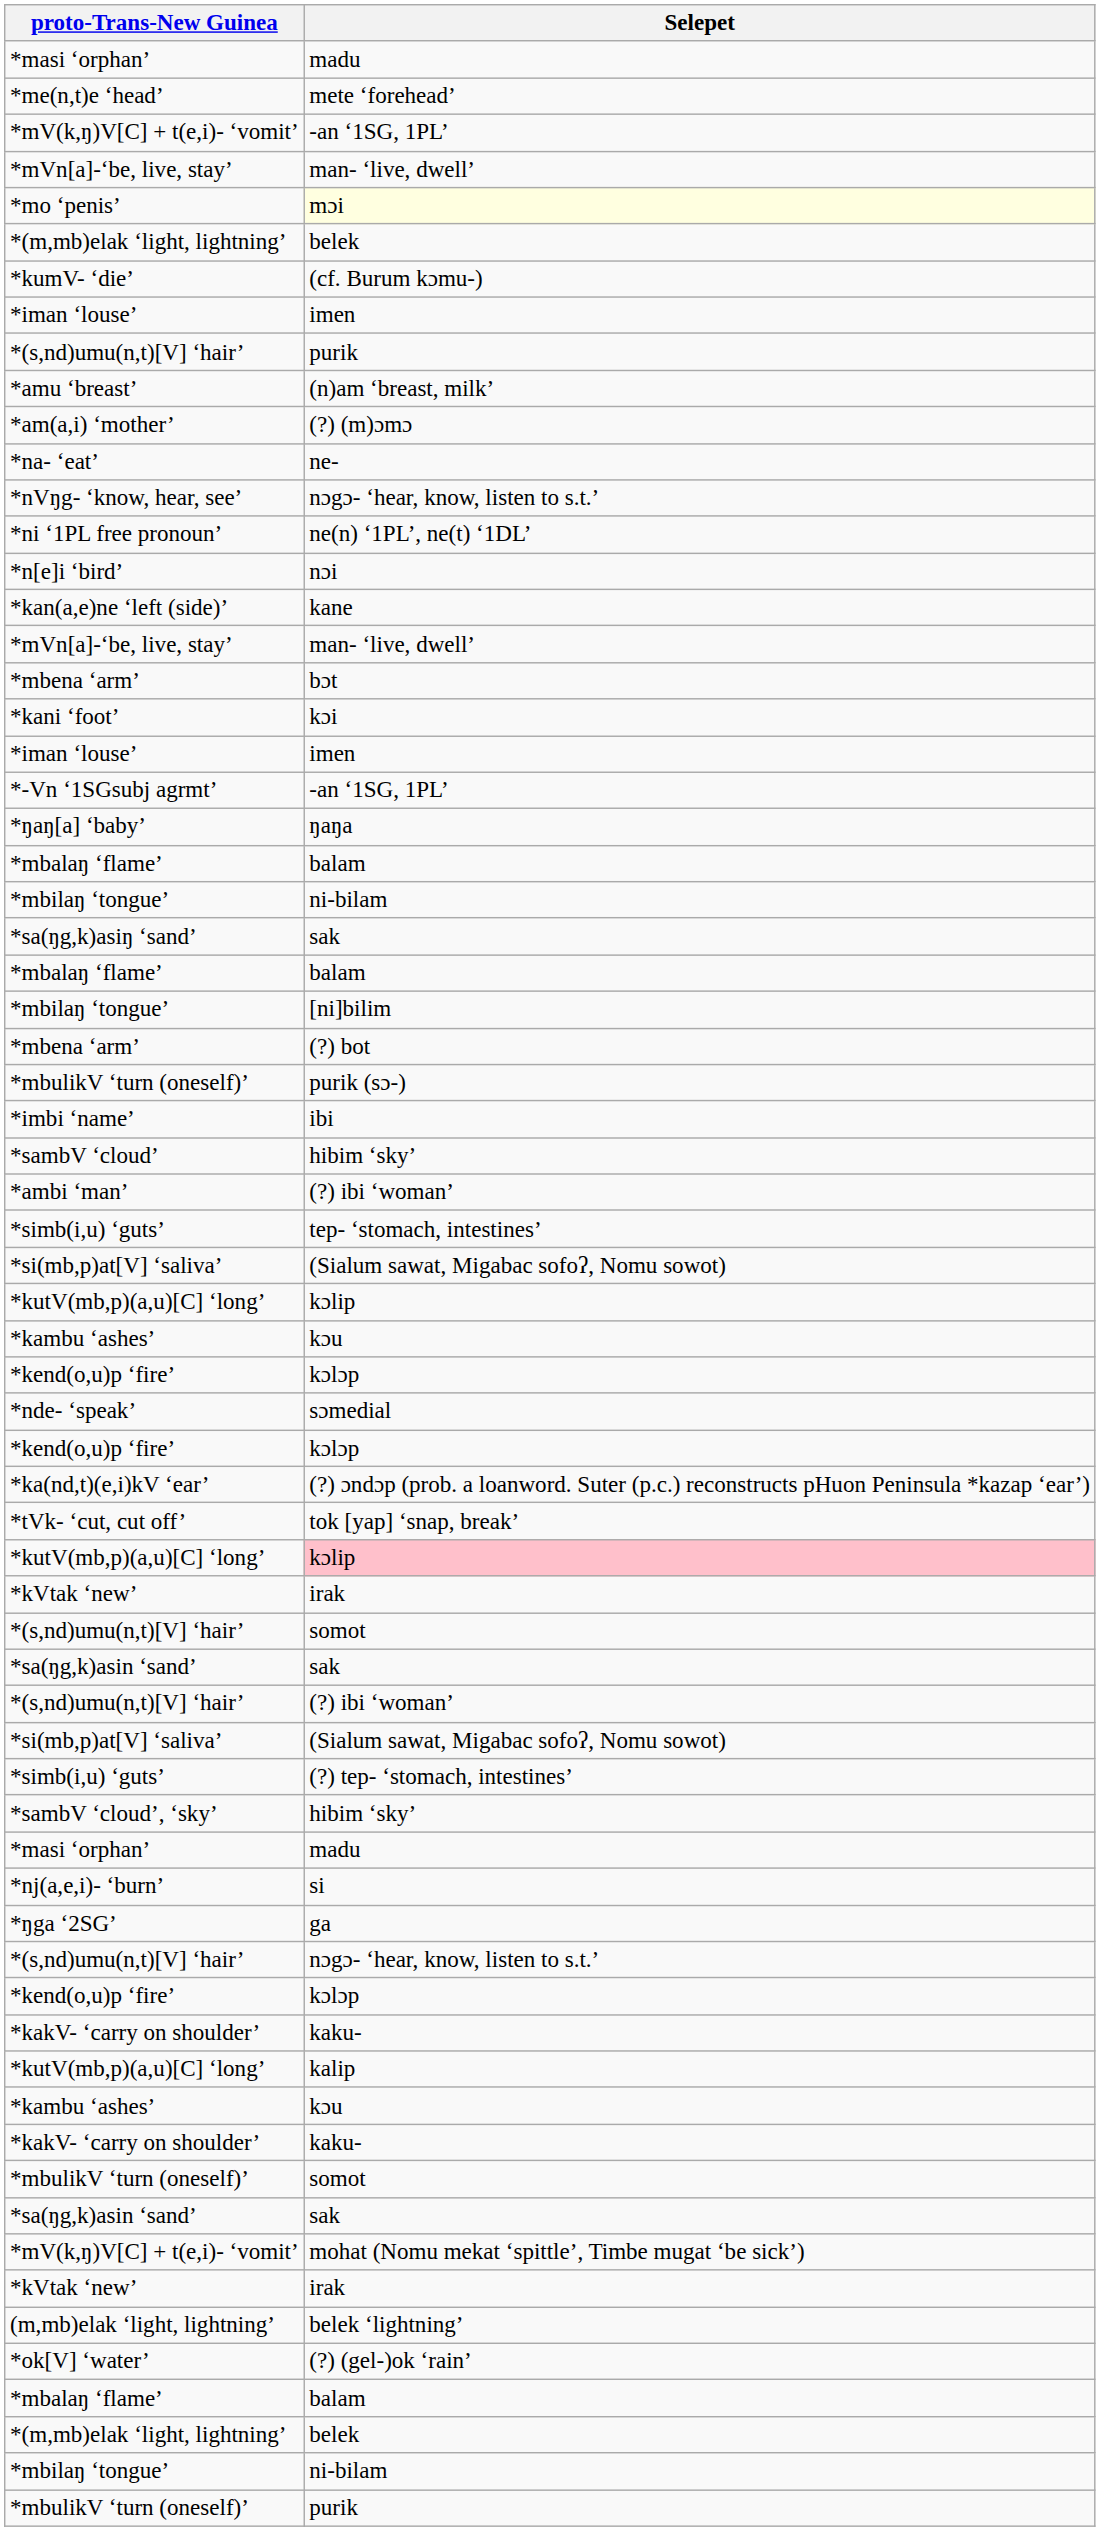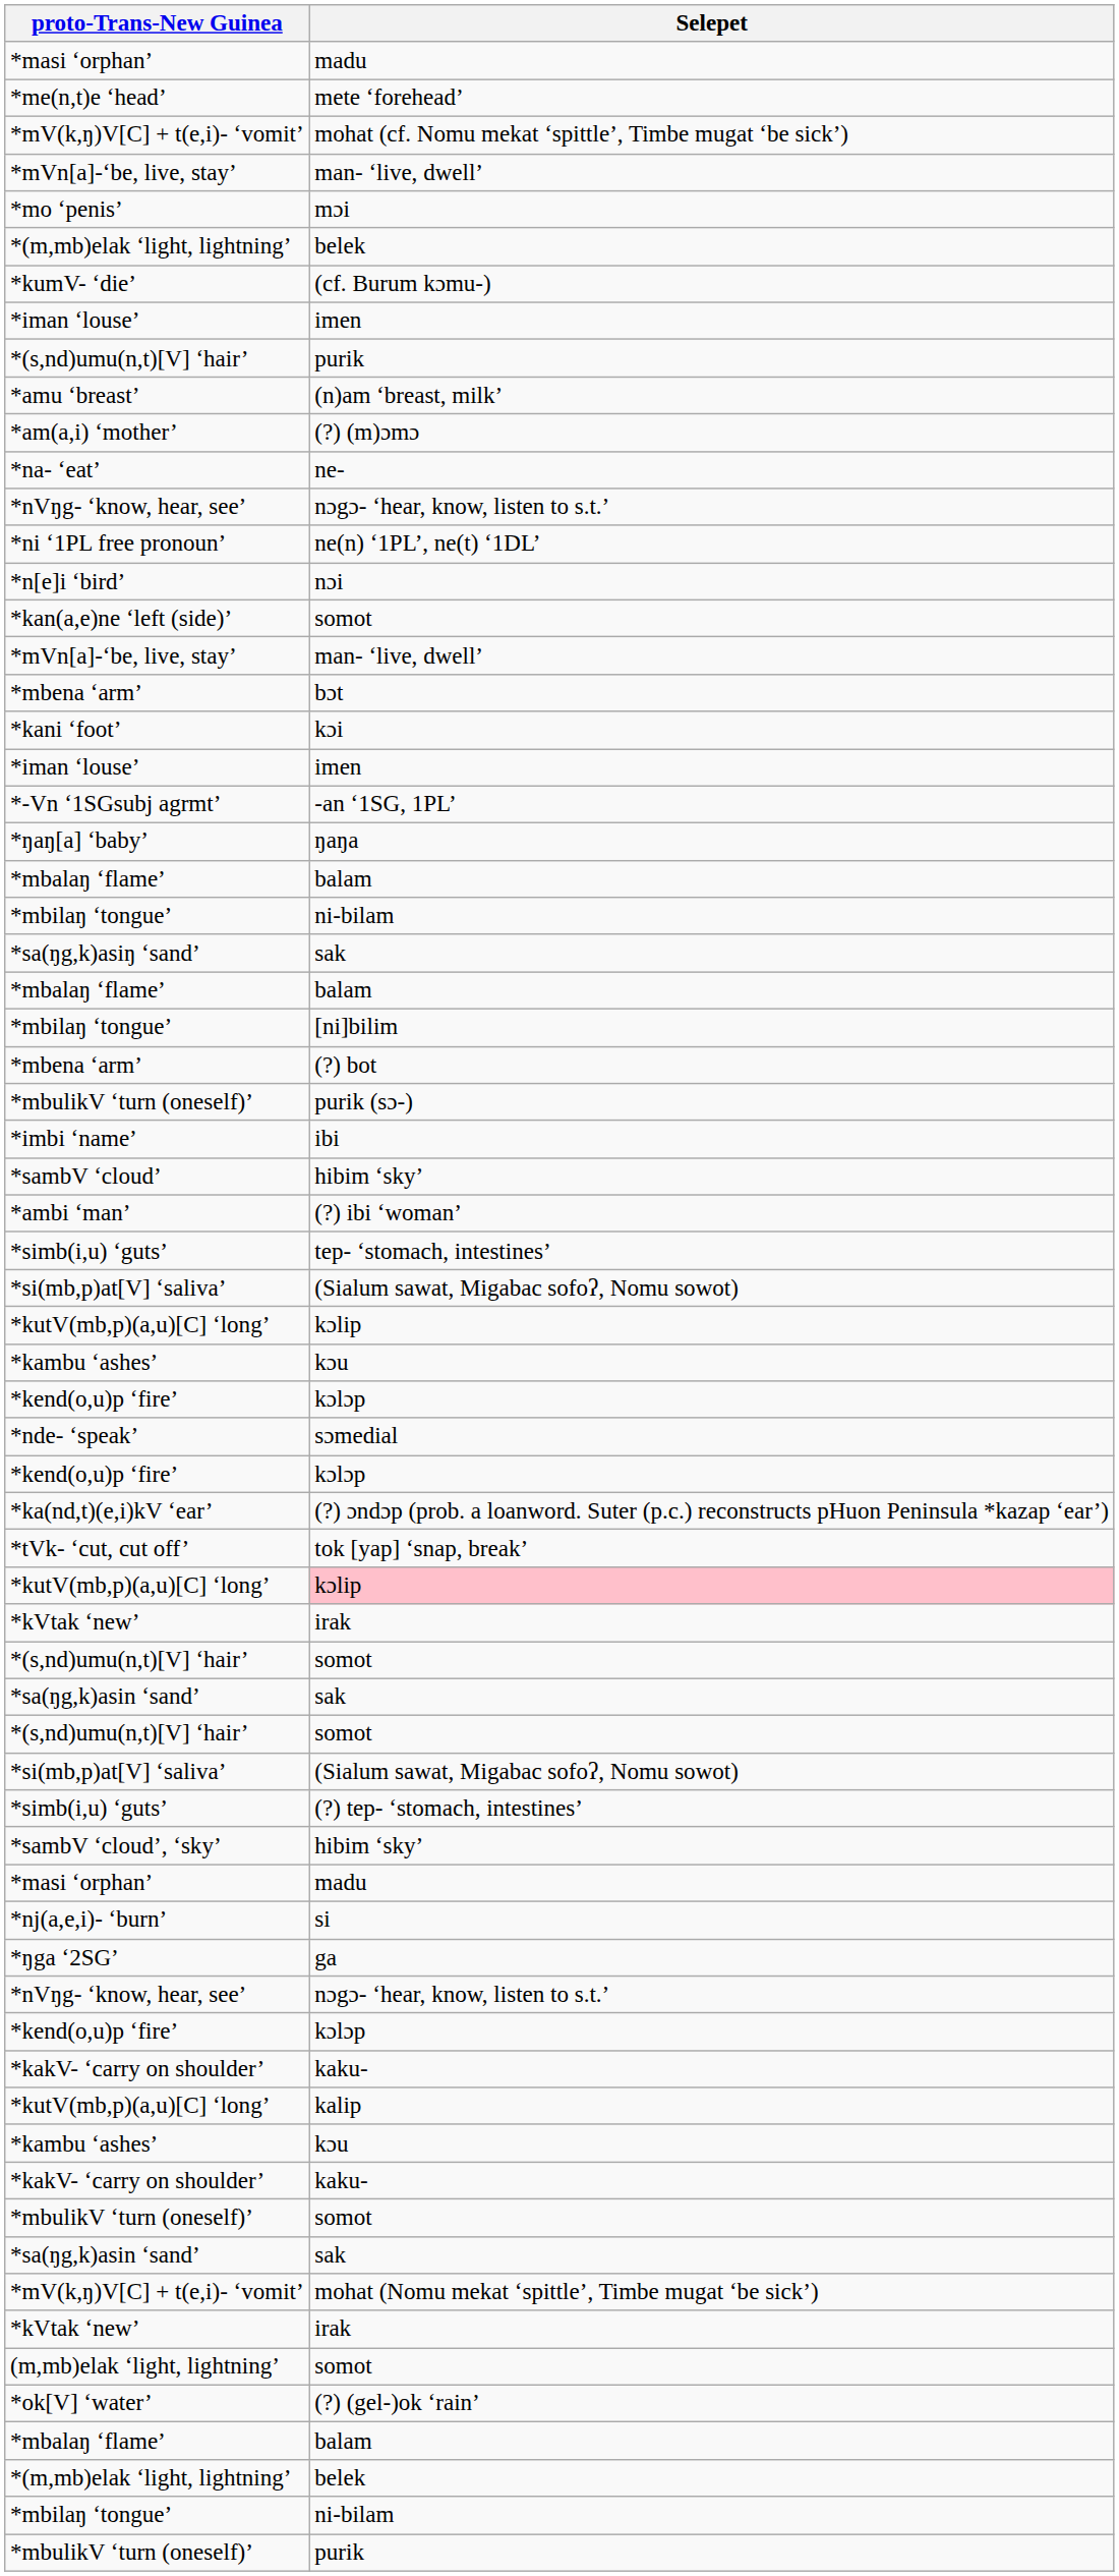row 4 | Selepet: -an ‘1SG, 1PL’ -> mohat (cf. Nomu mekat ‘spittle’, Timbe mugat ‘be sick’)
row 6 | Selepet: lightyellow background -> no background
row 17 | Selepet: kane -> somot
row 47 | Selepet: (?) ibi ‘woman’ -> somot
row 54 | proto-Trans-New Guinea: *(s,nd)umu(n,t)[V] ‘hair’ -> *nVŋg- ‘know, hear, see’
row 64 | Selepet: belek ‘lightning’ -> somot
